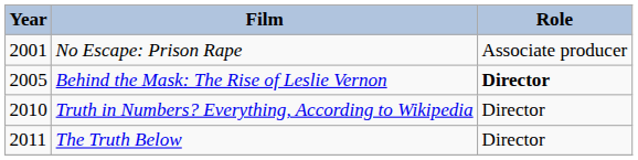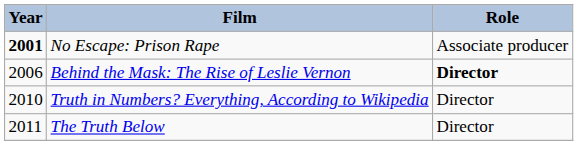No Escape: Prison Rape | Year: normal -> bold
Behind the Mask: The Rise of Leslie Vernon | Year: 2005 -> 2006
